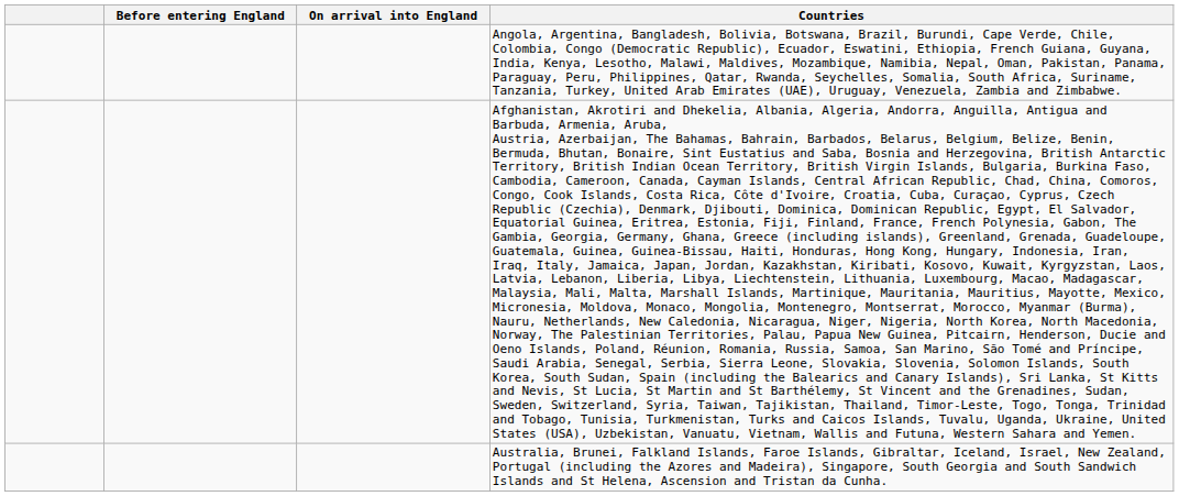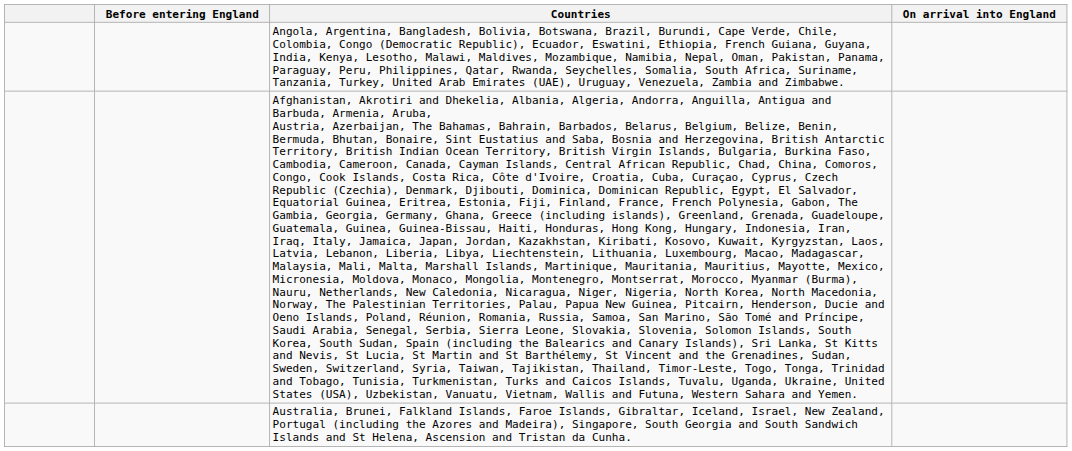columns swapped: On arrival into England <-> Countries
